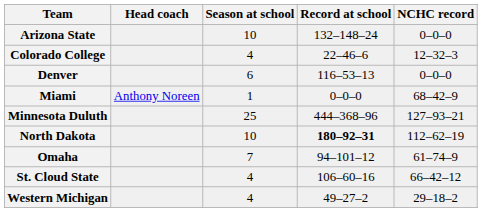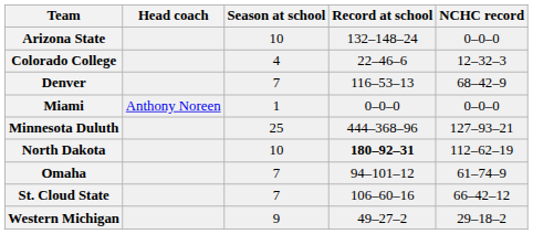Denver | Season at school: 6 -> 7
Denver | NCHC record: 0–0–0 -> 68–42–9
Miami | NCHC record: 68–42–9 -> 0–0–0
St. Cloud State | Season at school: 4 -> 7
Western Michigan | Season at school: 4 -> 9
